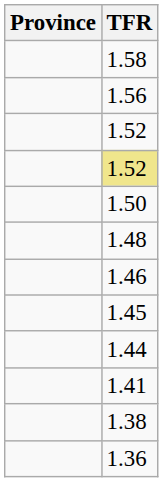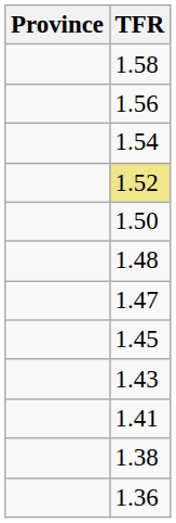row 4 | TFR: 1.52 -> 1.54
row 8 | TFR: 1.46 -> 1.47
row 10 | TFR: 1.44 -> 1.43
